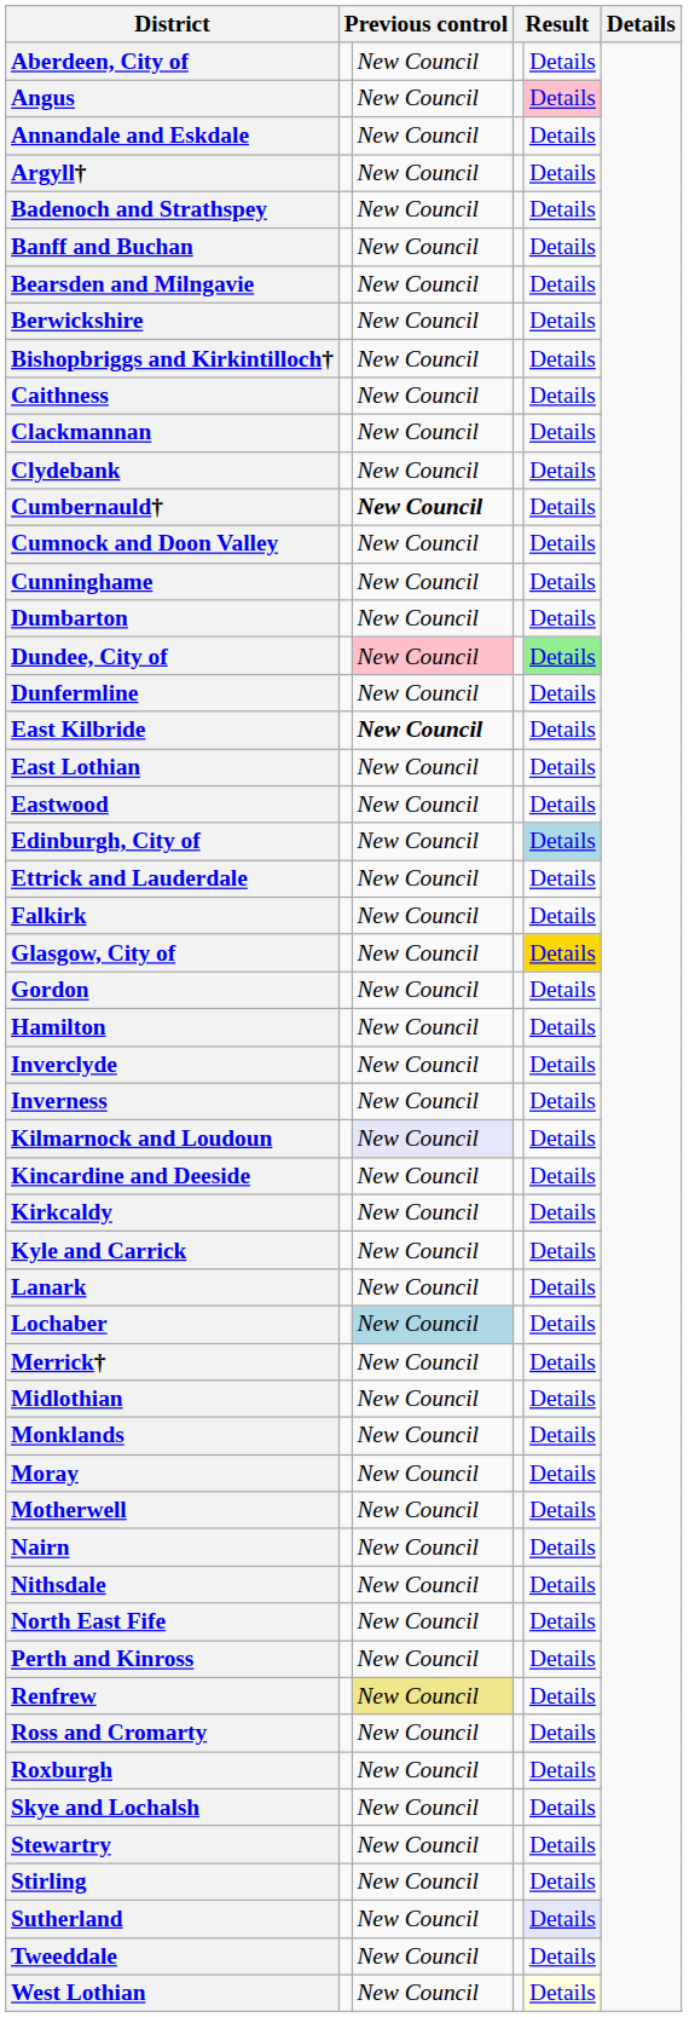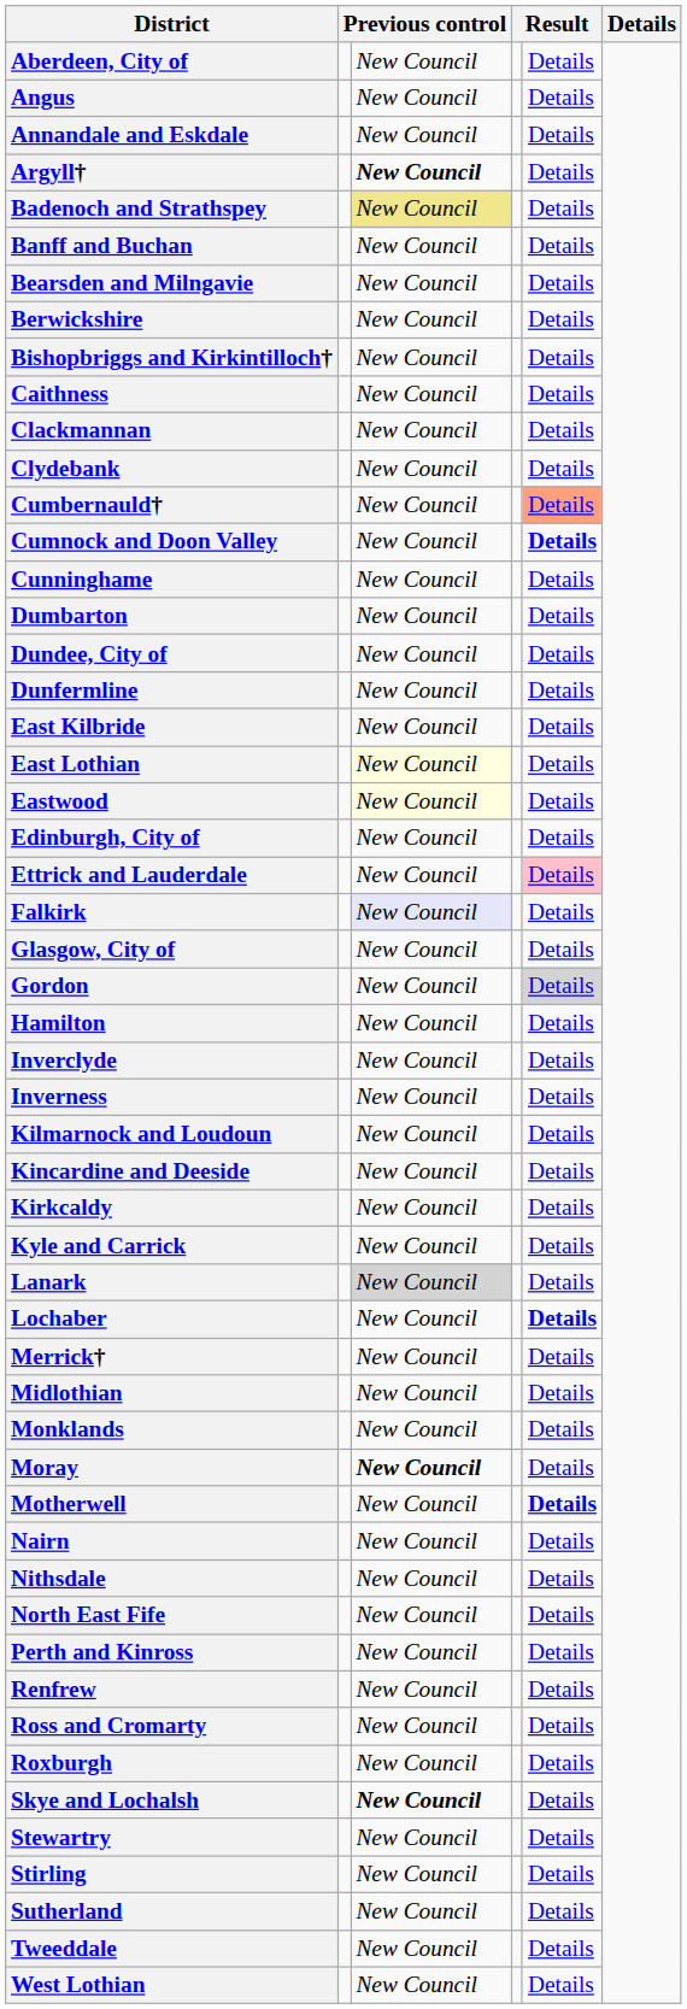Angus | column 5: pink background -> no background
Argyll† | column 3: normal -> bold
Badenoch and Strathspey | column 3: no background -> khaki background
Cumbernauld† | column 3: bold -> normal
Cumbernauld† | column 5: no background -> lightsalmon background
Cumnock and Doon Valley | column 5: normal -> bold
Dundee, City of | column 3: pink background -> no background
Dundee, City of | column 5: lightgreen background -> no background
East Kilbride | column 3: bold -> normal
East Lothian | column 3: no background -> lightyellow background
Eastwood | column 3: no background -> lightyellow background
Edinburgh, City of | column 5: lightblue background -> no background
Ettrick and Lauderdale | column 5: no background -> pink background
Falkirk | column 3: no background -> lavender background
Glasgow, City of | column 5: gold background -> no background
Gordon | column 5: no background -> lightgrey background
Kilmarnock and Loudoun | column 3: lavender background -> no background
Lanark | column 3: no background -> lightgrey background
Lochaber | column 3: lightblue background -> no background
Lochaber | column 5: normal -> bold
Moray | column 3: normal -> bold
Motherwell | column 5: normal -> bold
Renfrew | column 3: khaki background -> no background
Skye and Lochalsh | column 3: normal -> bold
Sutherland | column 5: lavender background -> no background
West Lothian | column 5: lightyellow background -> no background
